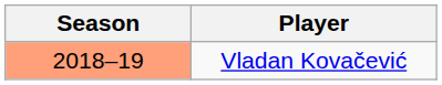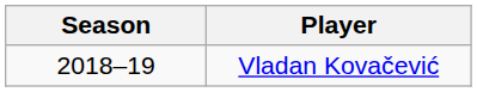Vladan Kovačević | Season: lightsalmon background -> no background
